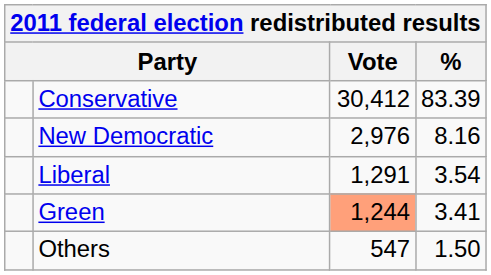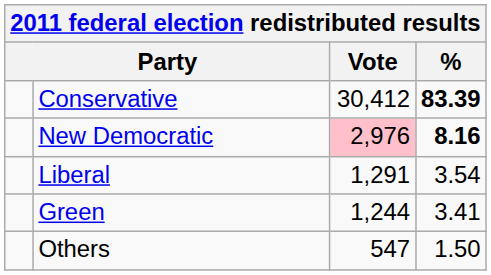Conservative | %: normal -> bold
New Democratic | Vote: no background -> pink background
New Democratic | %: normal -> bold
Green | Vote: lightsalmon background -> no background
